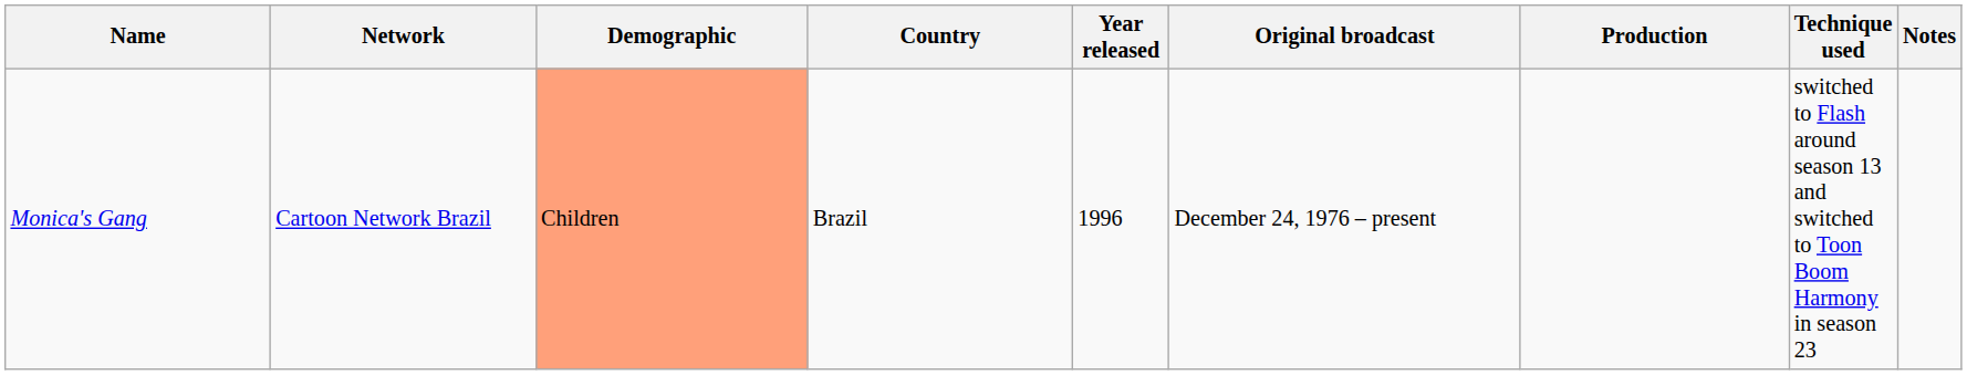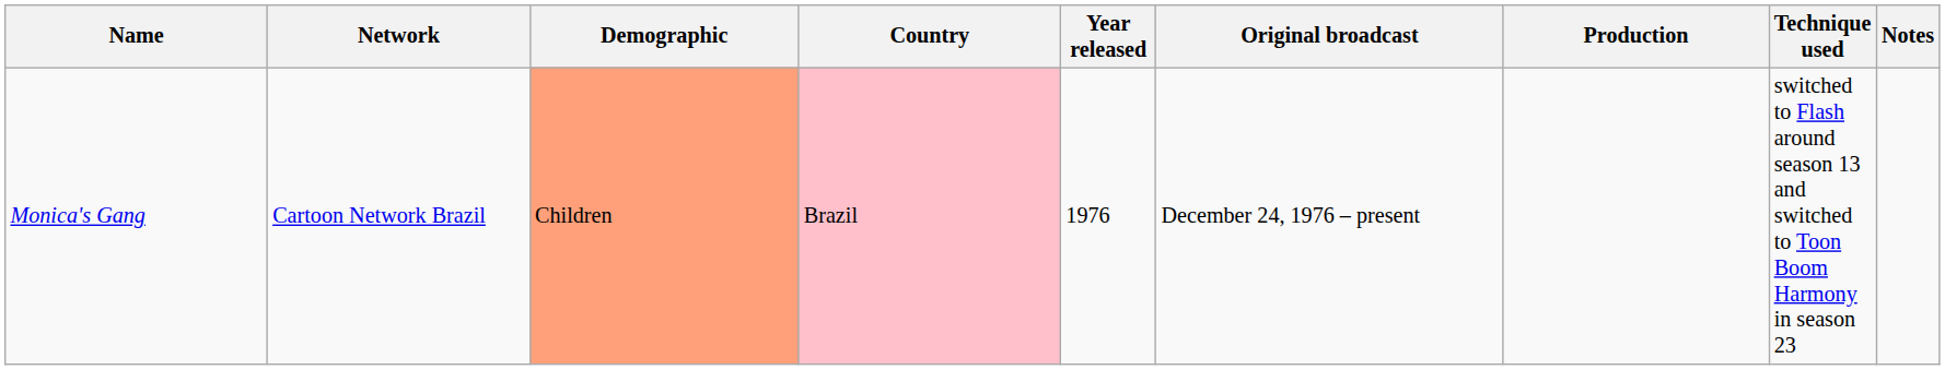Monica's Gang | Country: no background -> pink background
Monica's Gang | Year released: 1996 -> 1976
